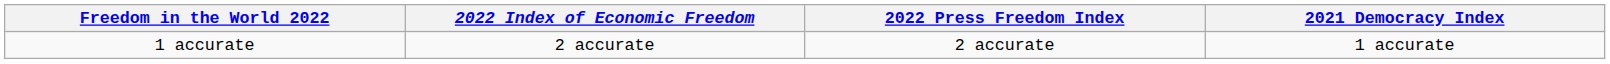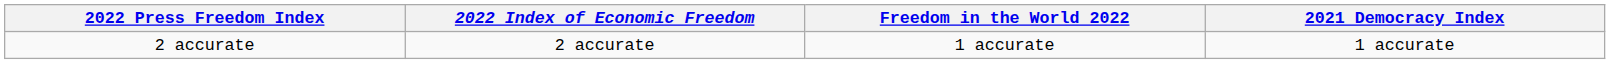columns swapped: Freedom in the World 2022 <-> 2022 Press Freedom Index
